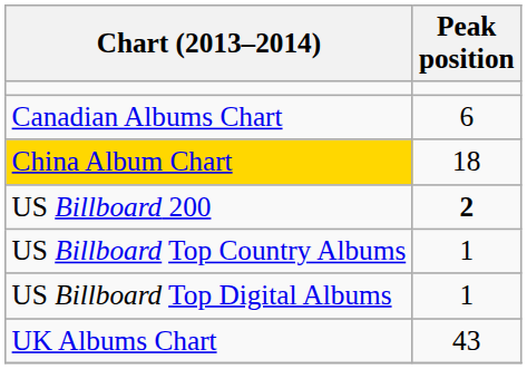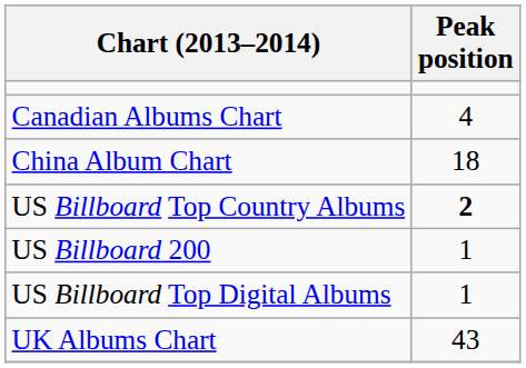row 3 | Peak position: 6 -> 4
row 4 | Chart (2013–2014): gold background -> no background
row 5 | Chart (2013–2014): US Billboard 200 -> US Billboard Top Country Albums
row 6 | Chart (2013–2014): US Billboard Top Country Albums -> US Billboard 200
